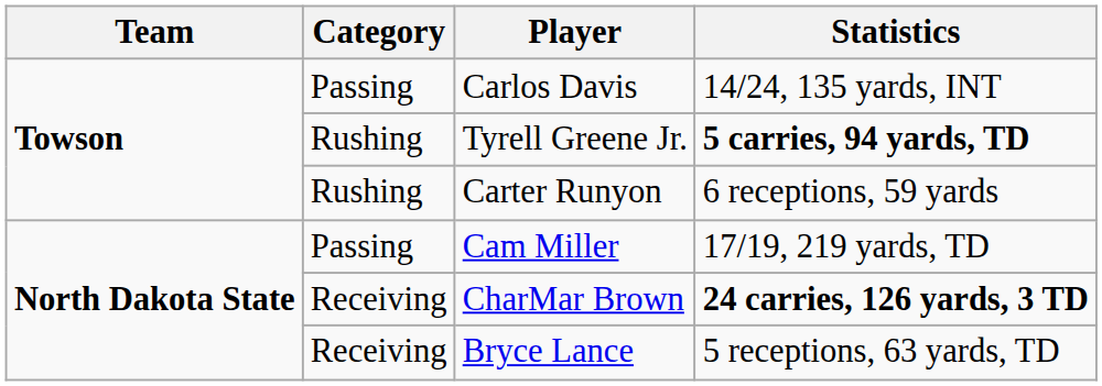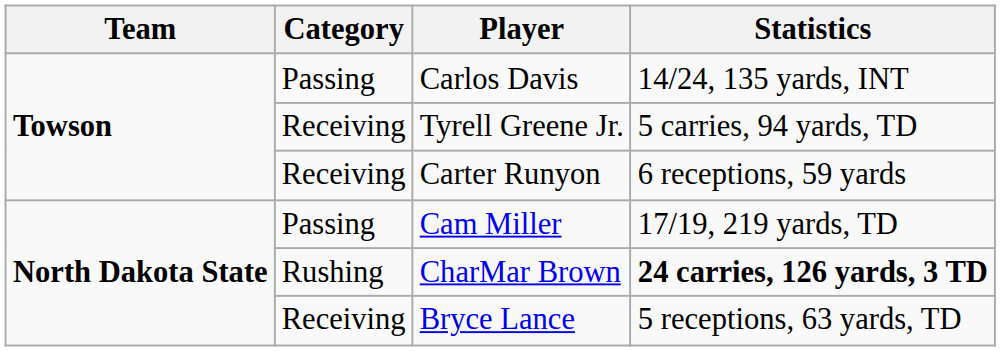Tyrell Greene Jr. | Category: Rushing -> Receiving
Tyrell Greene Jr. | Statistics: bold -> normal
Carter Runyon | Category: Rushing -> Receiving
CharMar Brown | Category: Receiving -> Rushing
